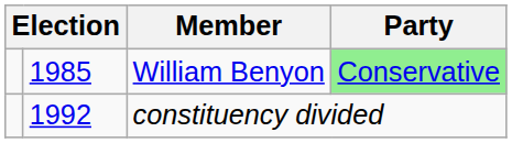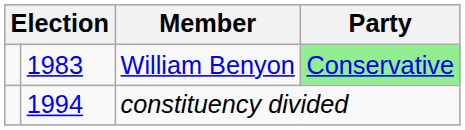William Benyon | column 2: 1985 -> 1983
constituency divided | column 2: 1992 -> 1994
